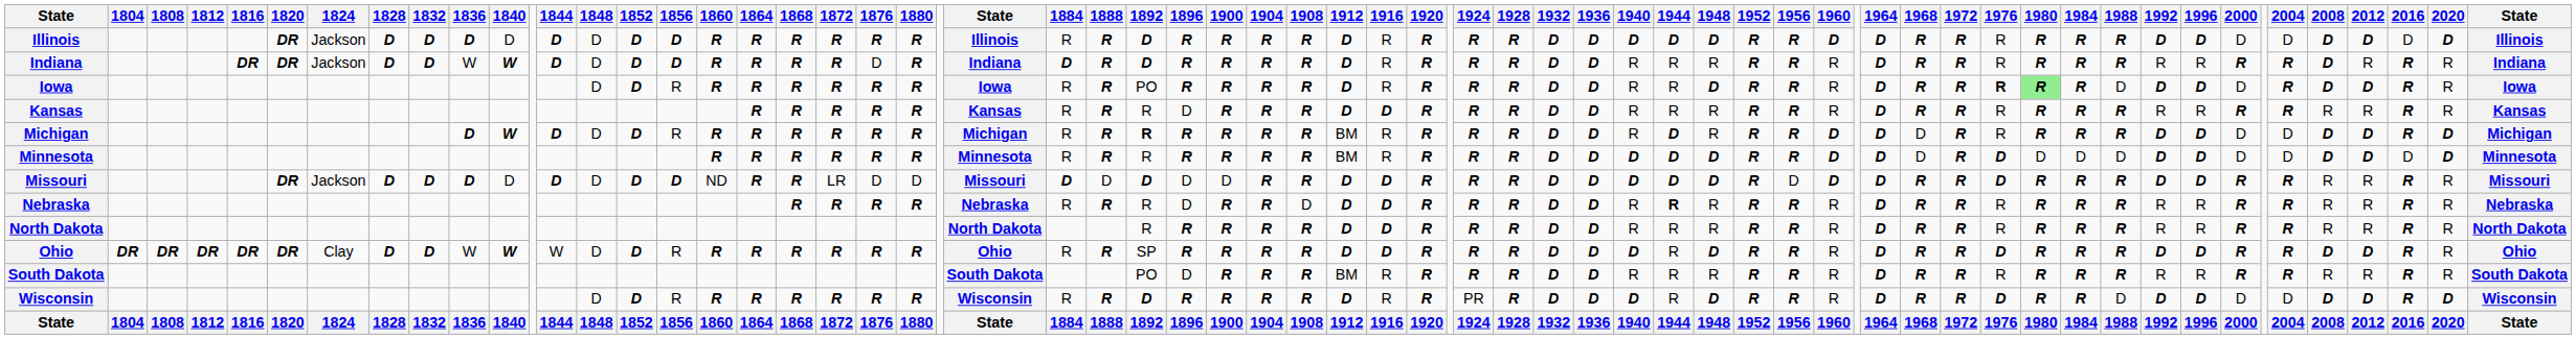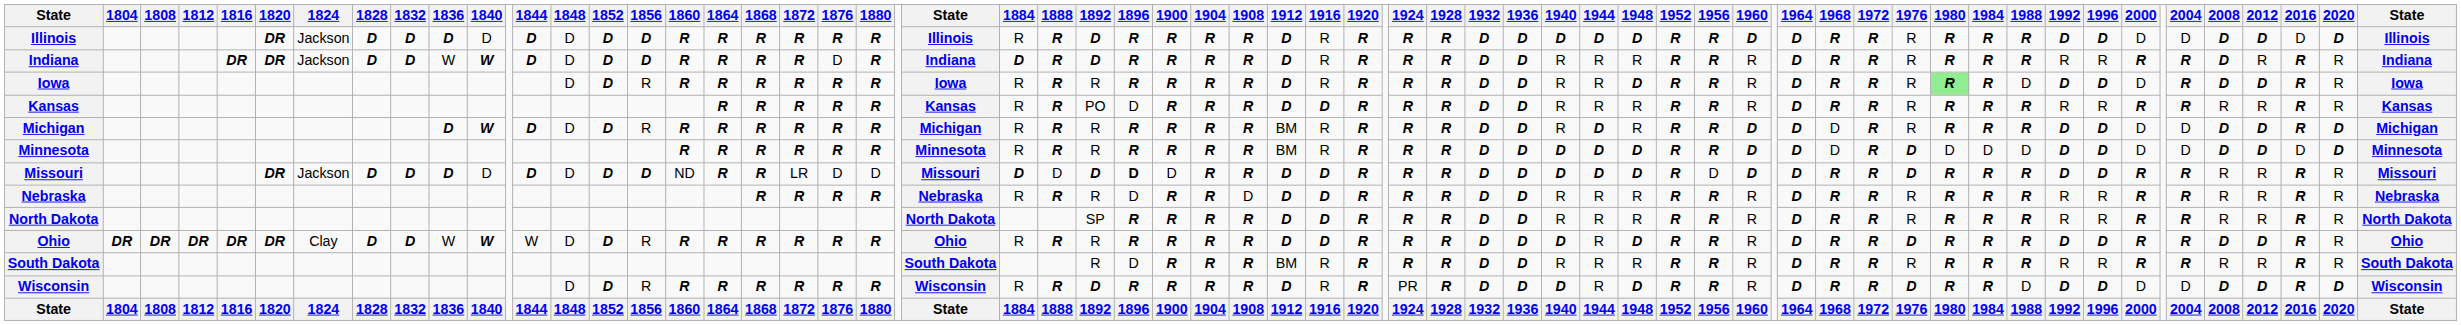row 4 | 1892: PO -> R
row 4 | 1976: bold -> normal
row 5 | 1892: R -> PO
row 6 | 1892: bold -> normal
row 8 | 1896: normal -> bold
row 9 | 1944: bold -> normal
row 10 | 1892: R -> SP
row 11 | 1892: SP -> R
row 12 | 1892: PO -> R
